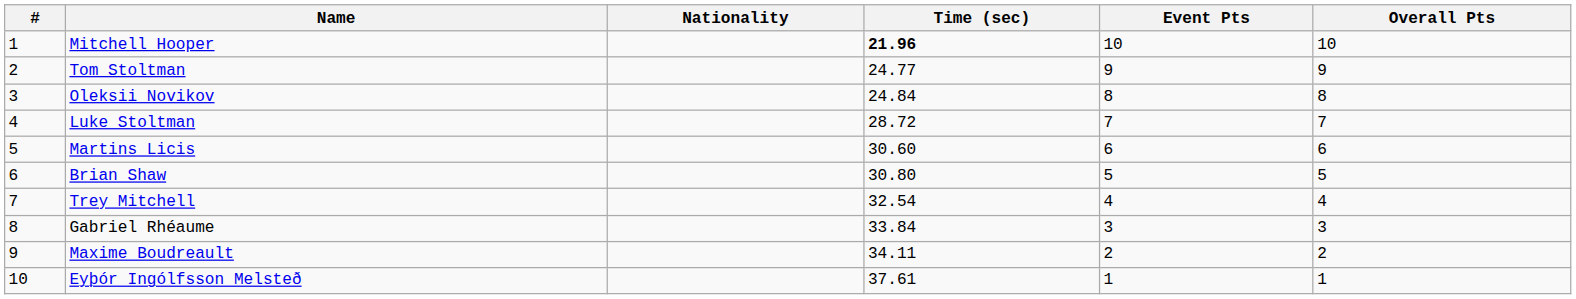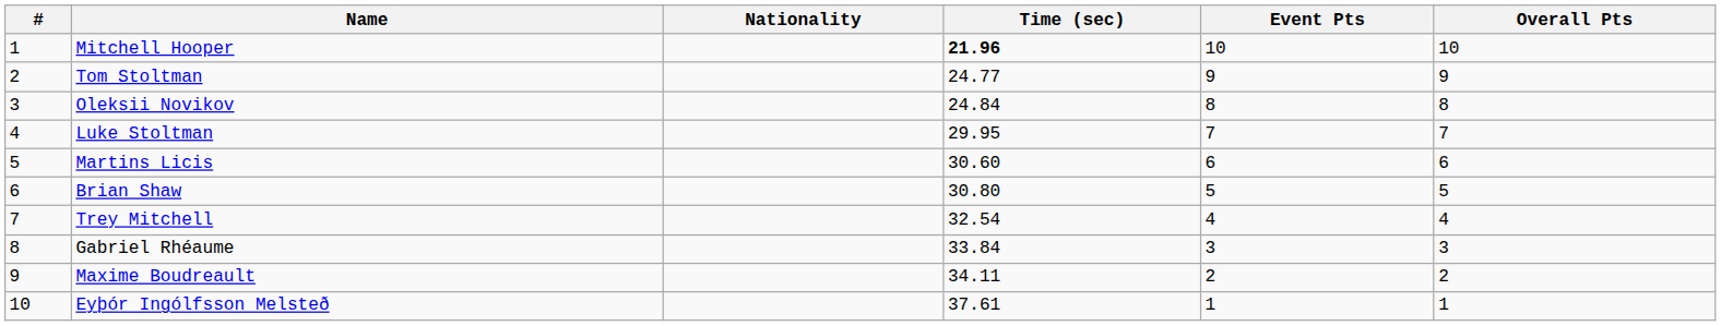Luke Stoltman | Time (sec): 28.72 -> 29.95
